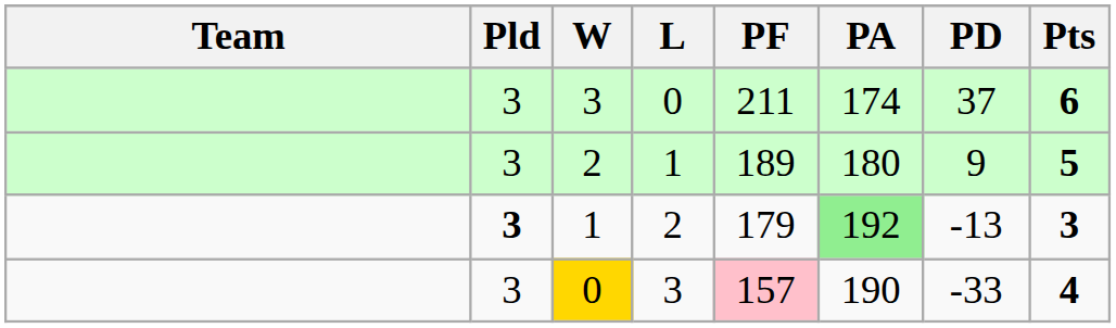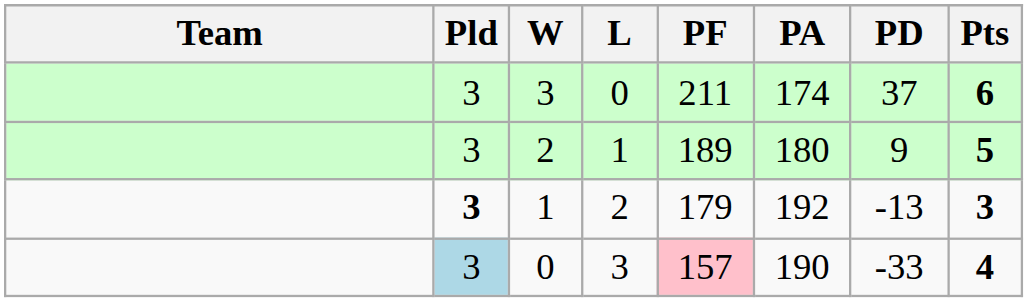row 4 | PA: lightgreen background -> no background
row 5 | Pld: no background -> lightblue background
row 5 | W: gold background -> no background
